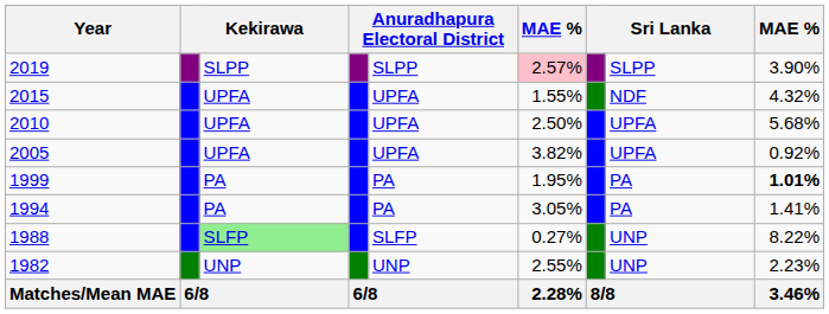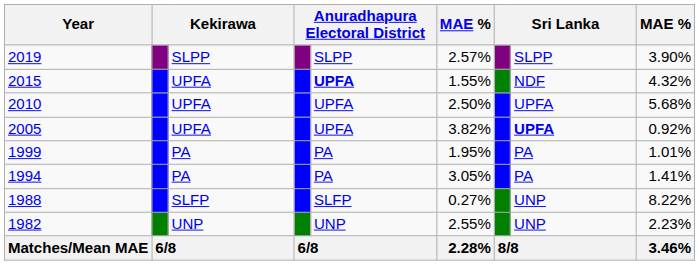2019 | column 6: pink background -> no background
2015 | column 5: normal -> bold
2005 | column 8: normal -> bold
1999 | column 9: bold -> normal
1988 | column 3: lightgreen background -> no background
